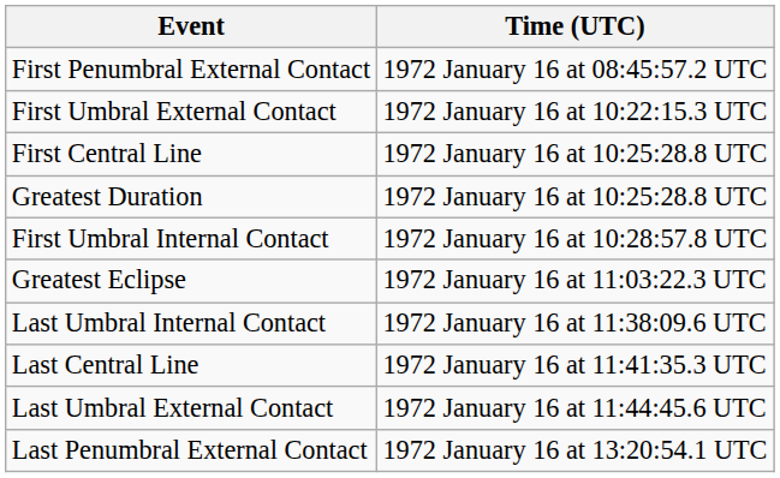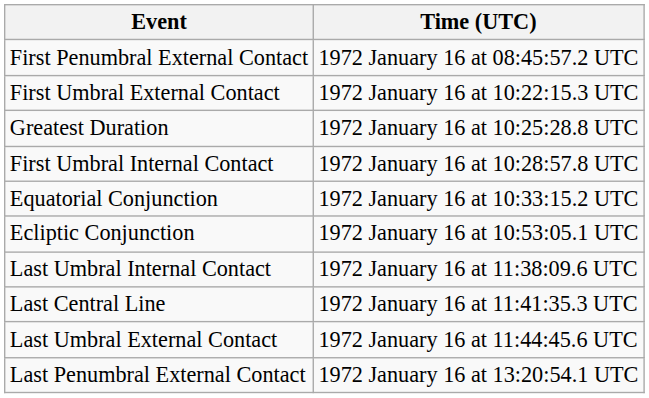- row: First Central Line | 1972 January 16 at 10:25:28.8 UTC
+ row: Equatorial Conjunction | 1972 January 16 at 10:33:15.2 UTC
+ row: Ecliptic Conjunction | 1972 January 16 at 10:53:05.1 UTC
- row: Greatest Eclipse | 1972 January 16 at 11:03:22.3 UTC
